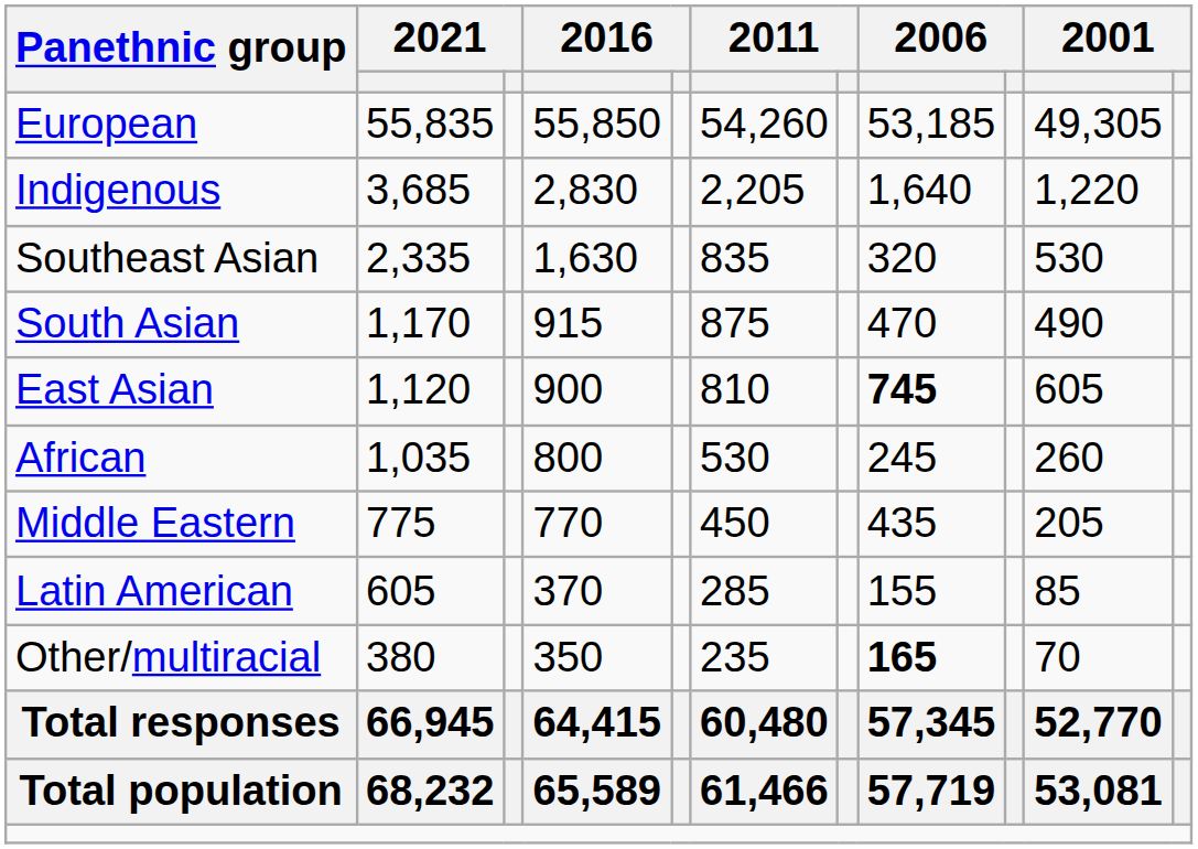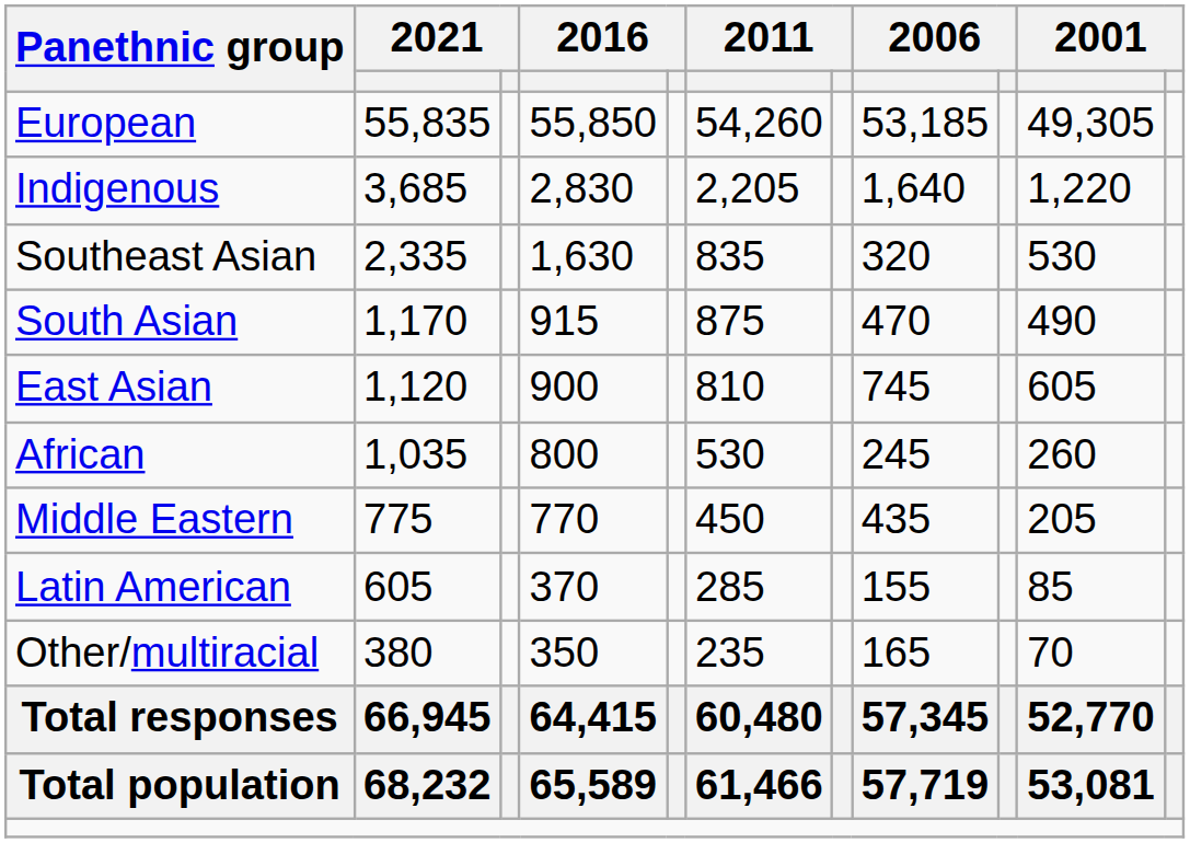East Asian | column 8: bold -> normal
Other/multiracial | column 8: bold -> normal
